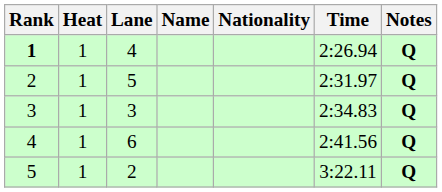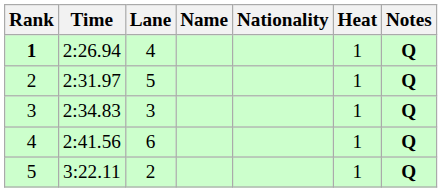columns swapped: Heat <-> Time
